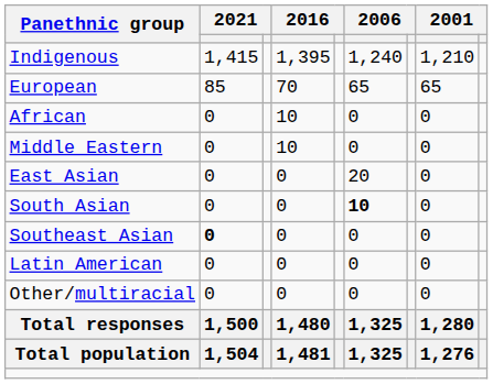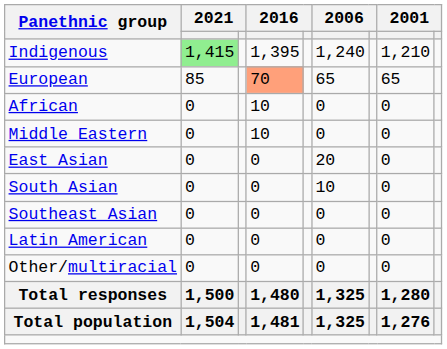Indigenous | column 2: no background -> lightgreen background
European | column 4: no background -> lightsalmon background
South Asian | column 6: bold -> normal
Southeast Asian | column 2: bold -> normal
